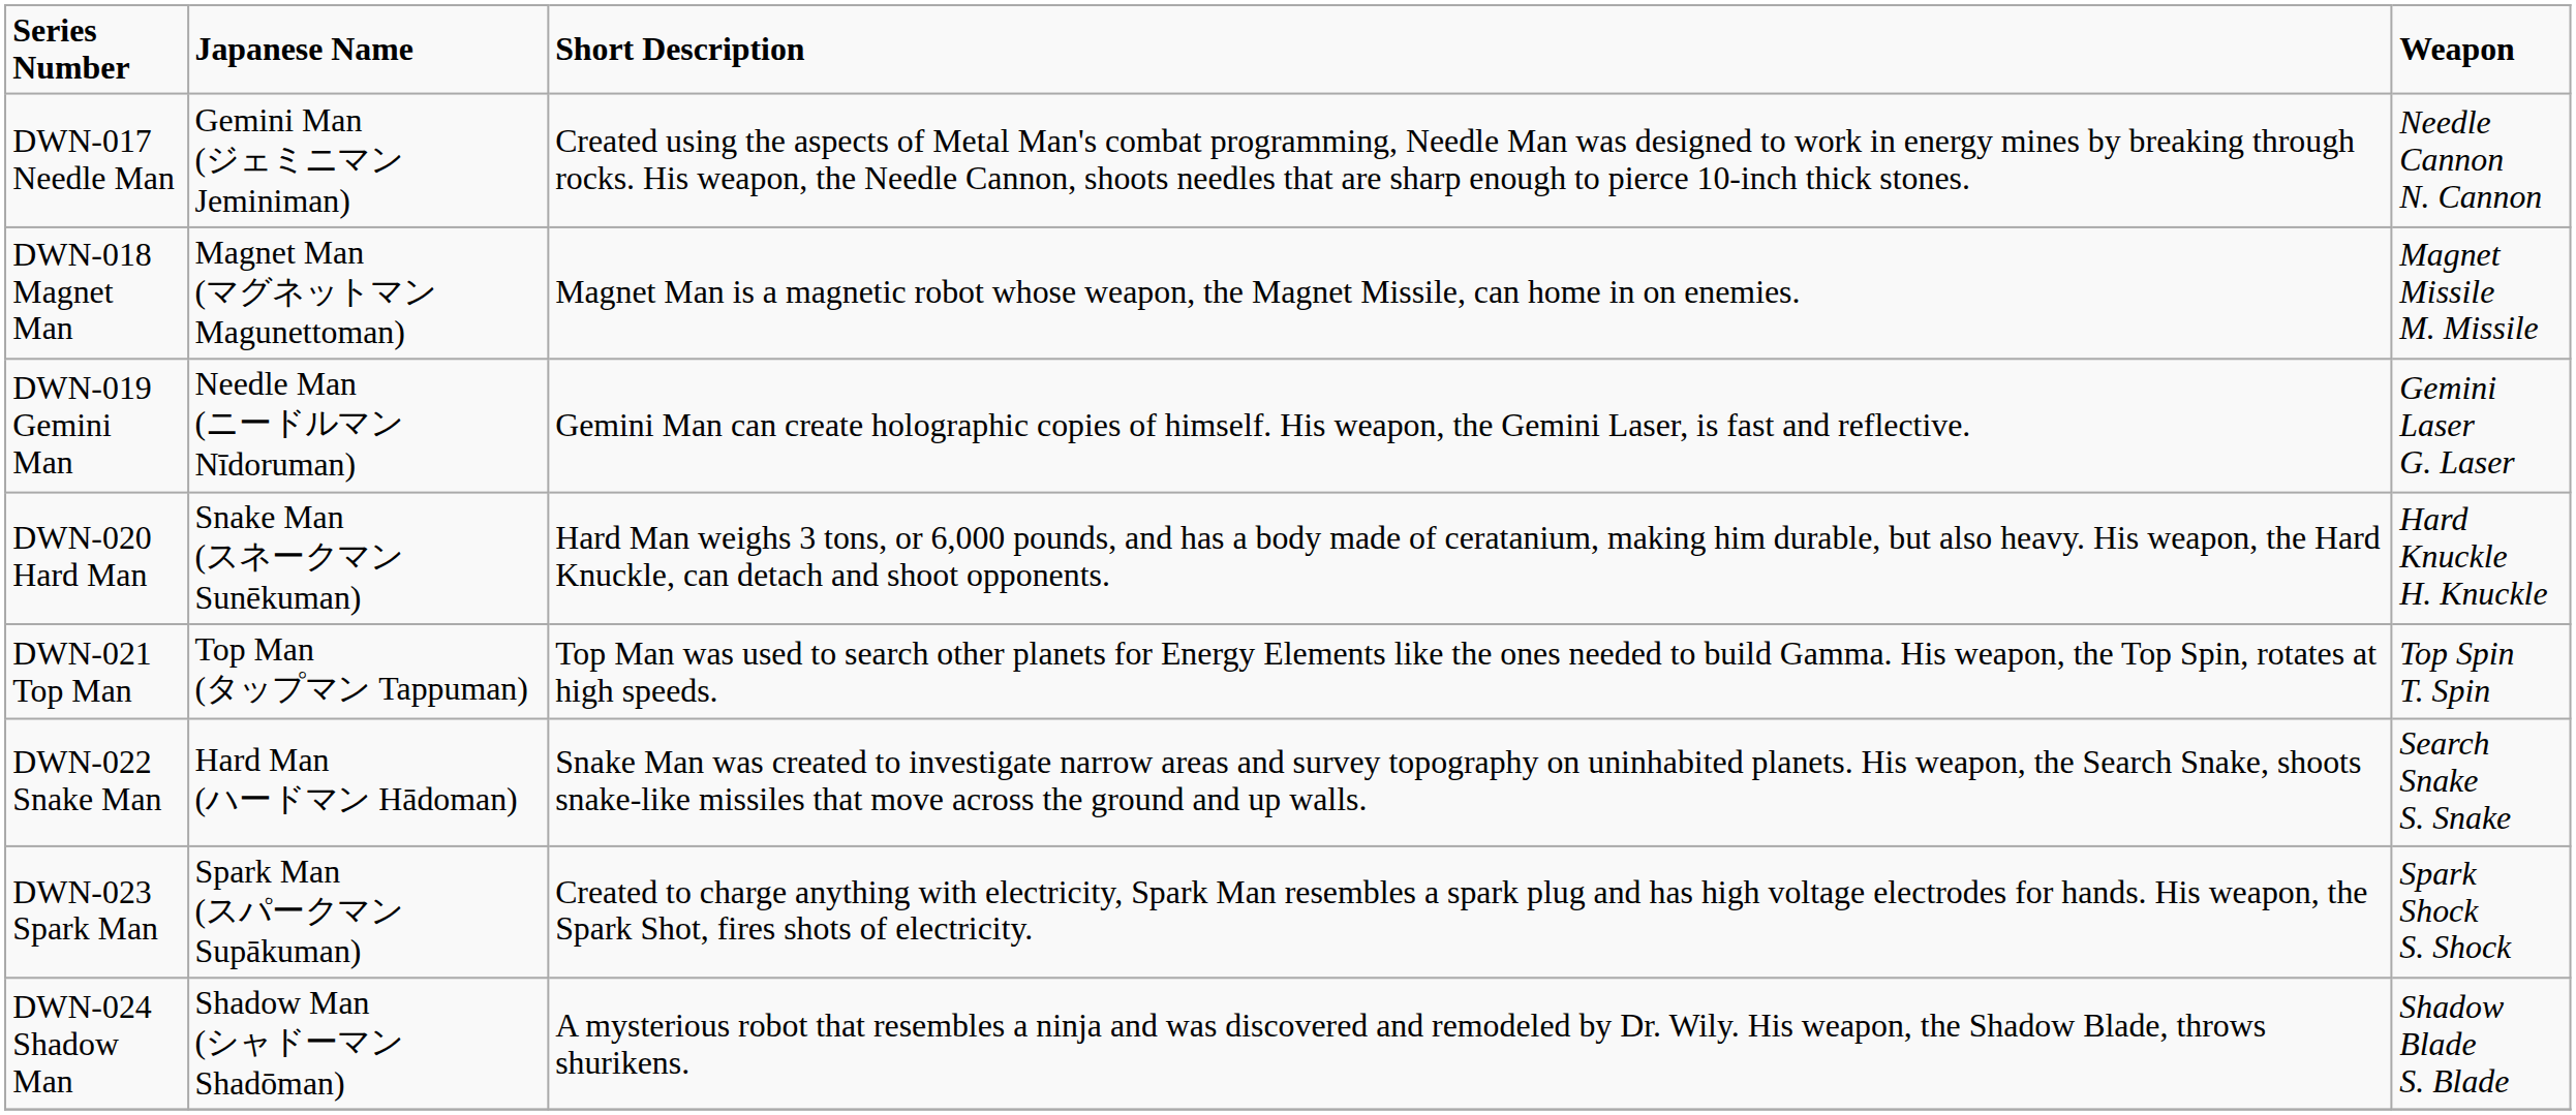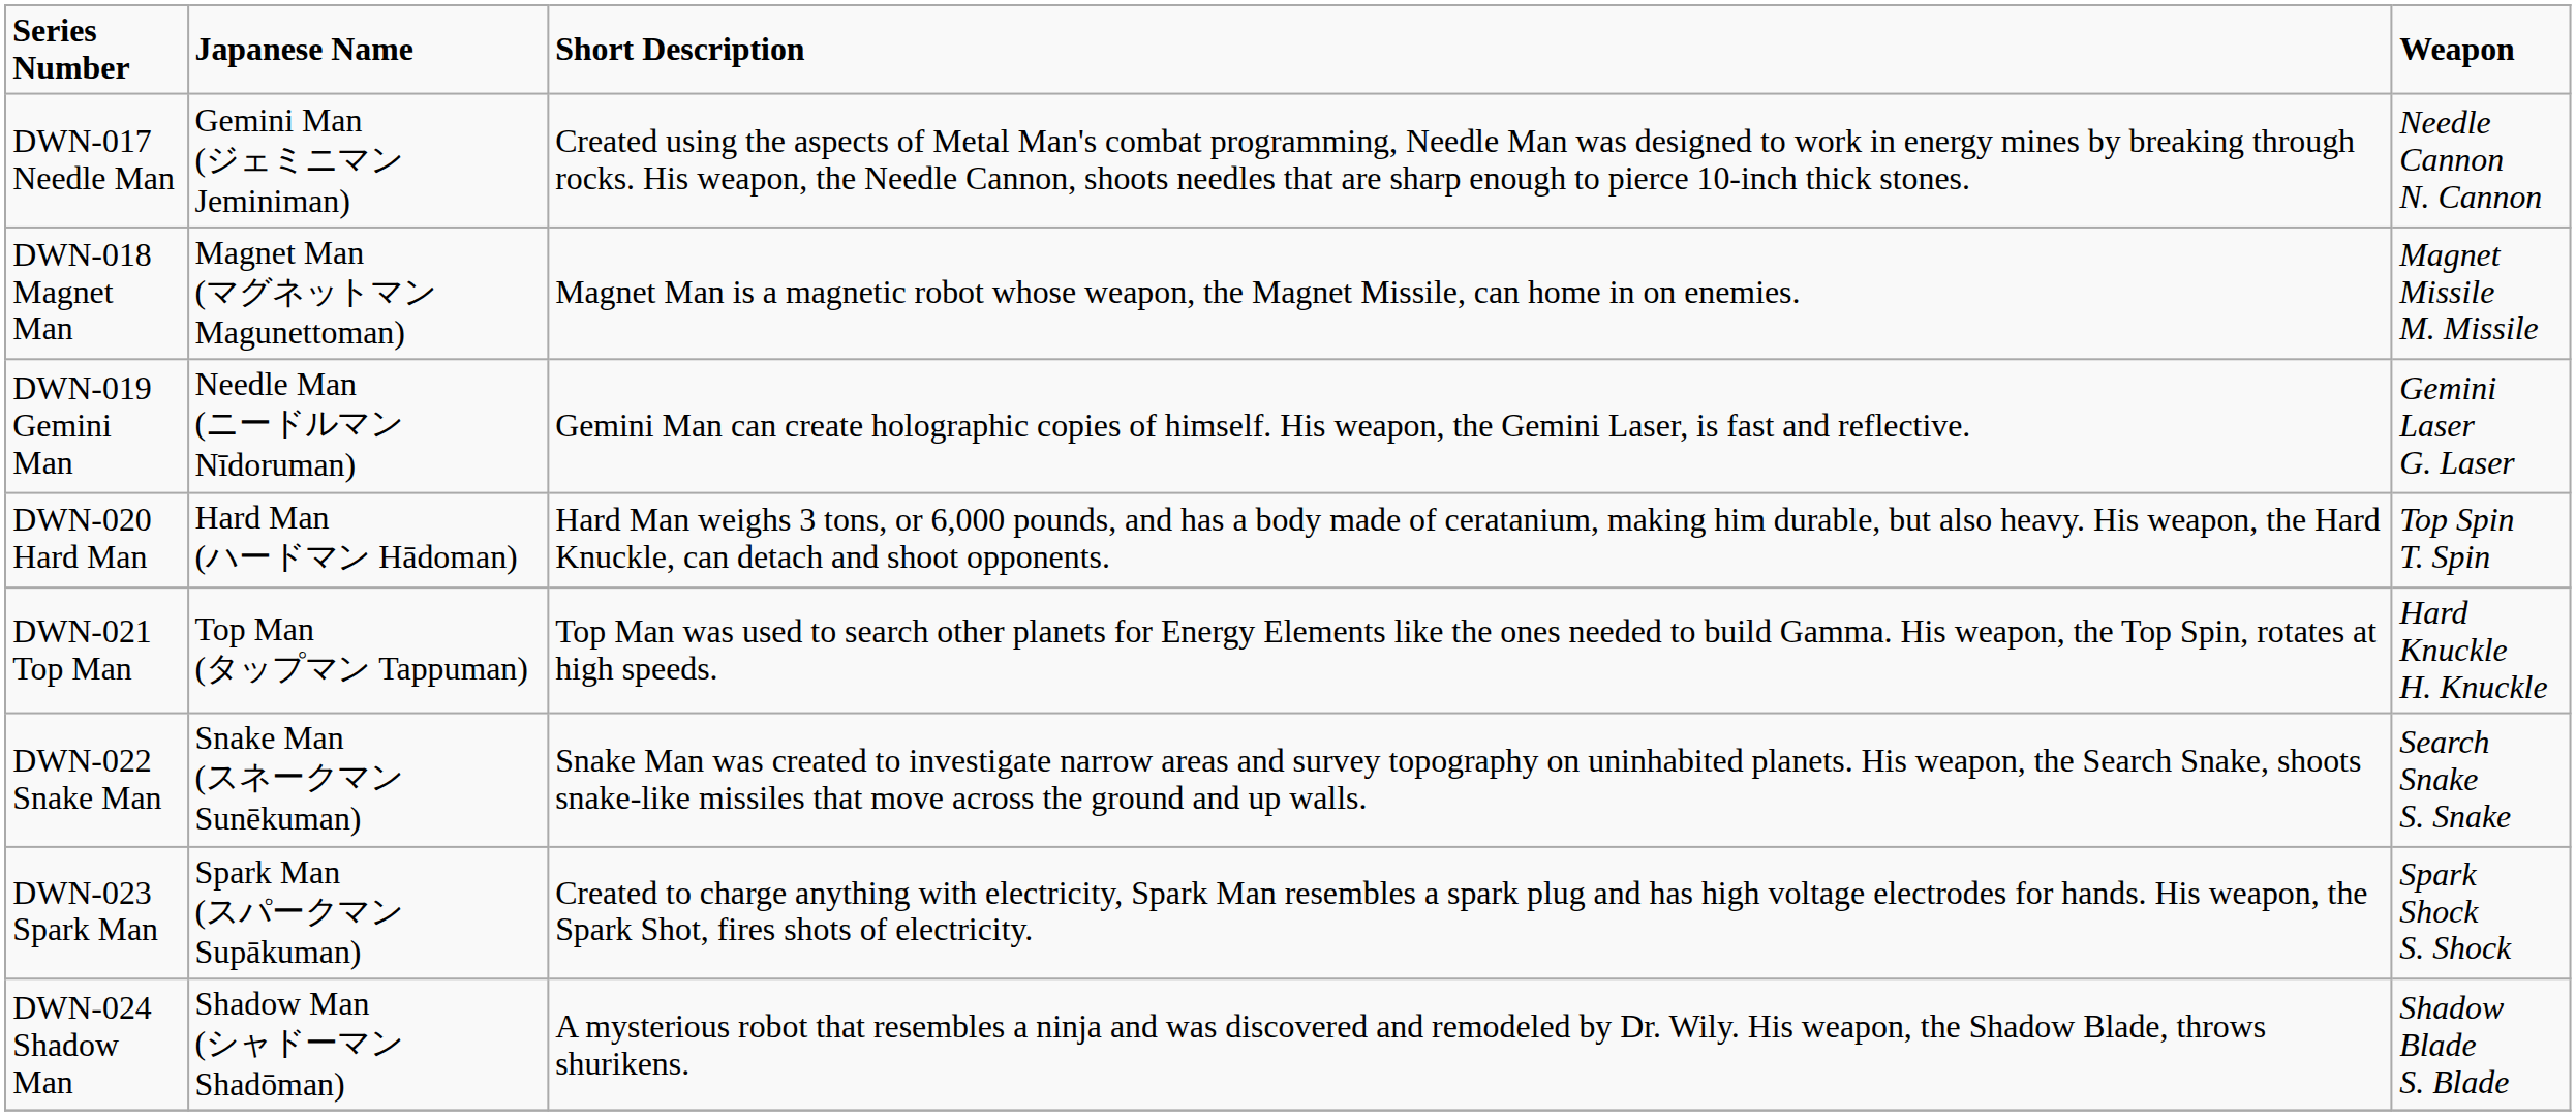DWN-020 Hard Man | Japanese Name: Snake Man (スネークマン Sunēkuman) -> Hard Man (ハードマン Hādoman)
DWN-020 Hard Man | Weapon: Hard Knuckle H. Knuckle -> Top Spin T. Spin
DWN-021 Top Man | Weapon: Top Spin T. Spin -> Hard Knuckle H. Knuckle
DWN-022 Snake Man | Japanese Name: Hard Man (ハードマン Hādoman) -> Snake Man (スネークマン Sunēkuman)
